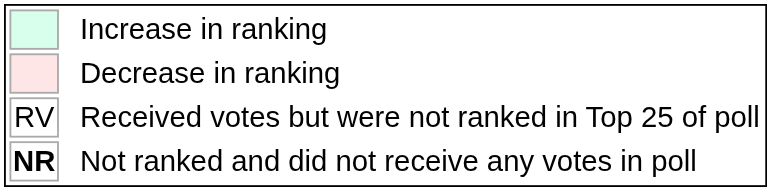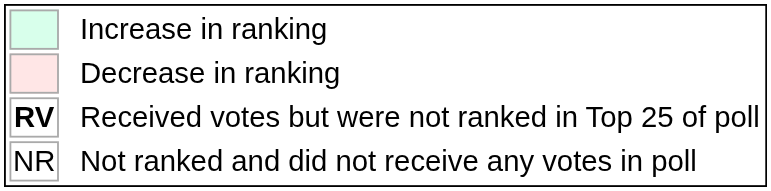RV | column 1: normal -> bold
NR | column 1: bold -> normal
